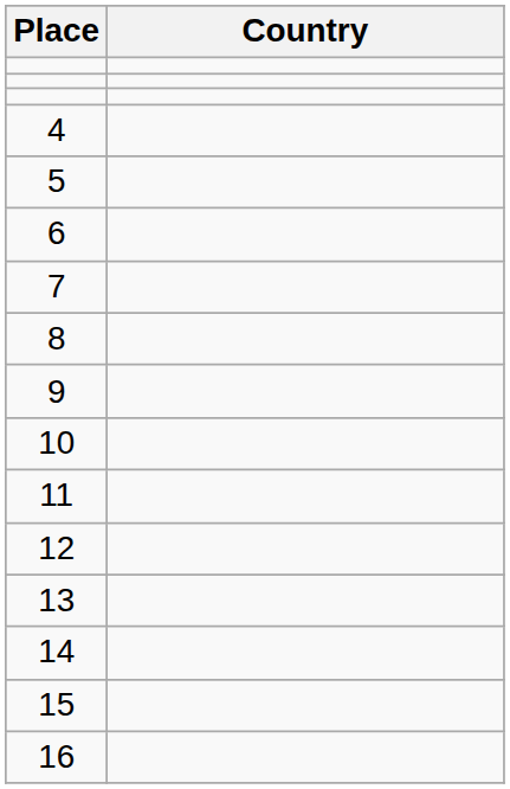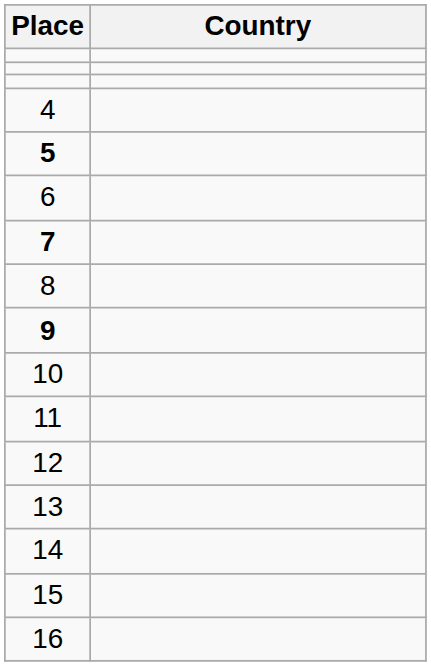row 6 | Place: normal -> bold
row 8 | Place: normal -> bold
row 10 | Place: normal -> bold
